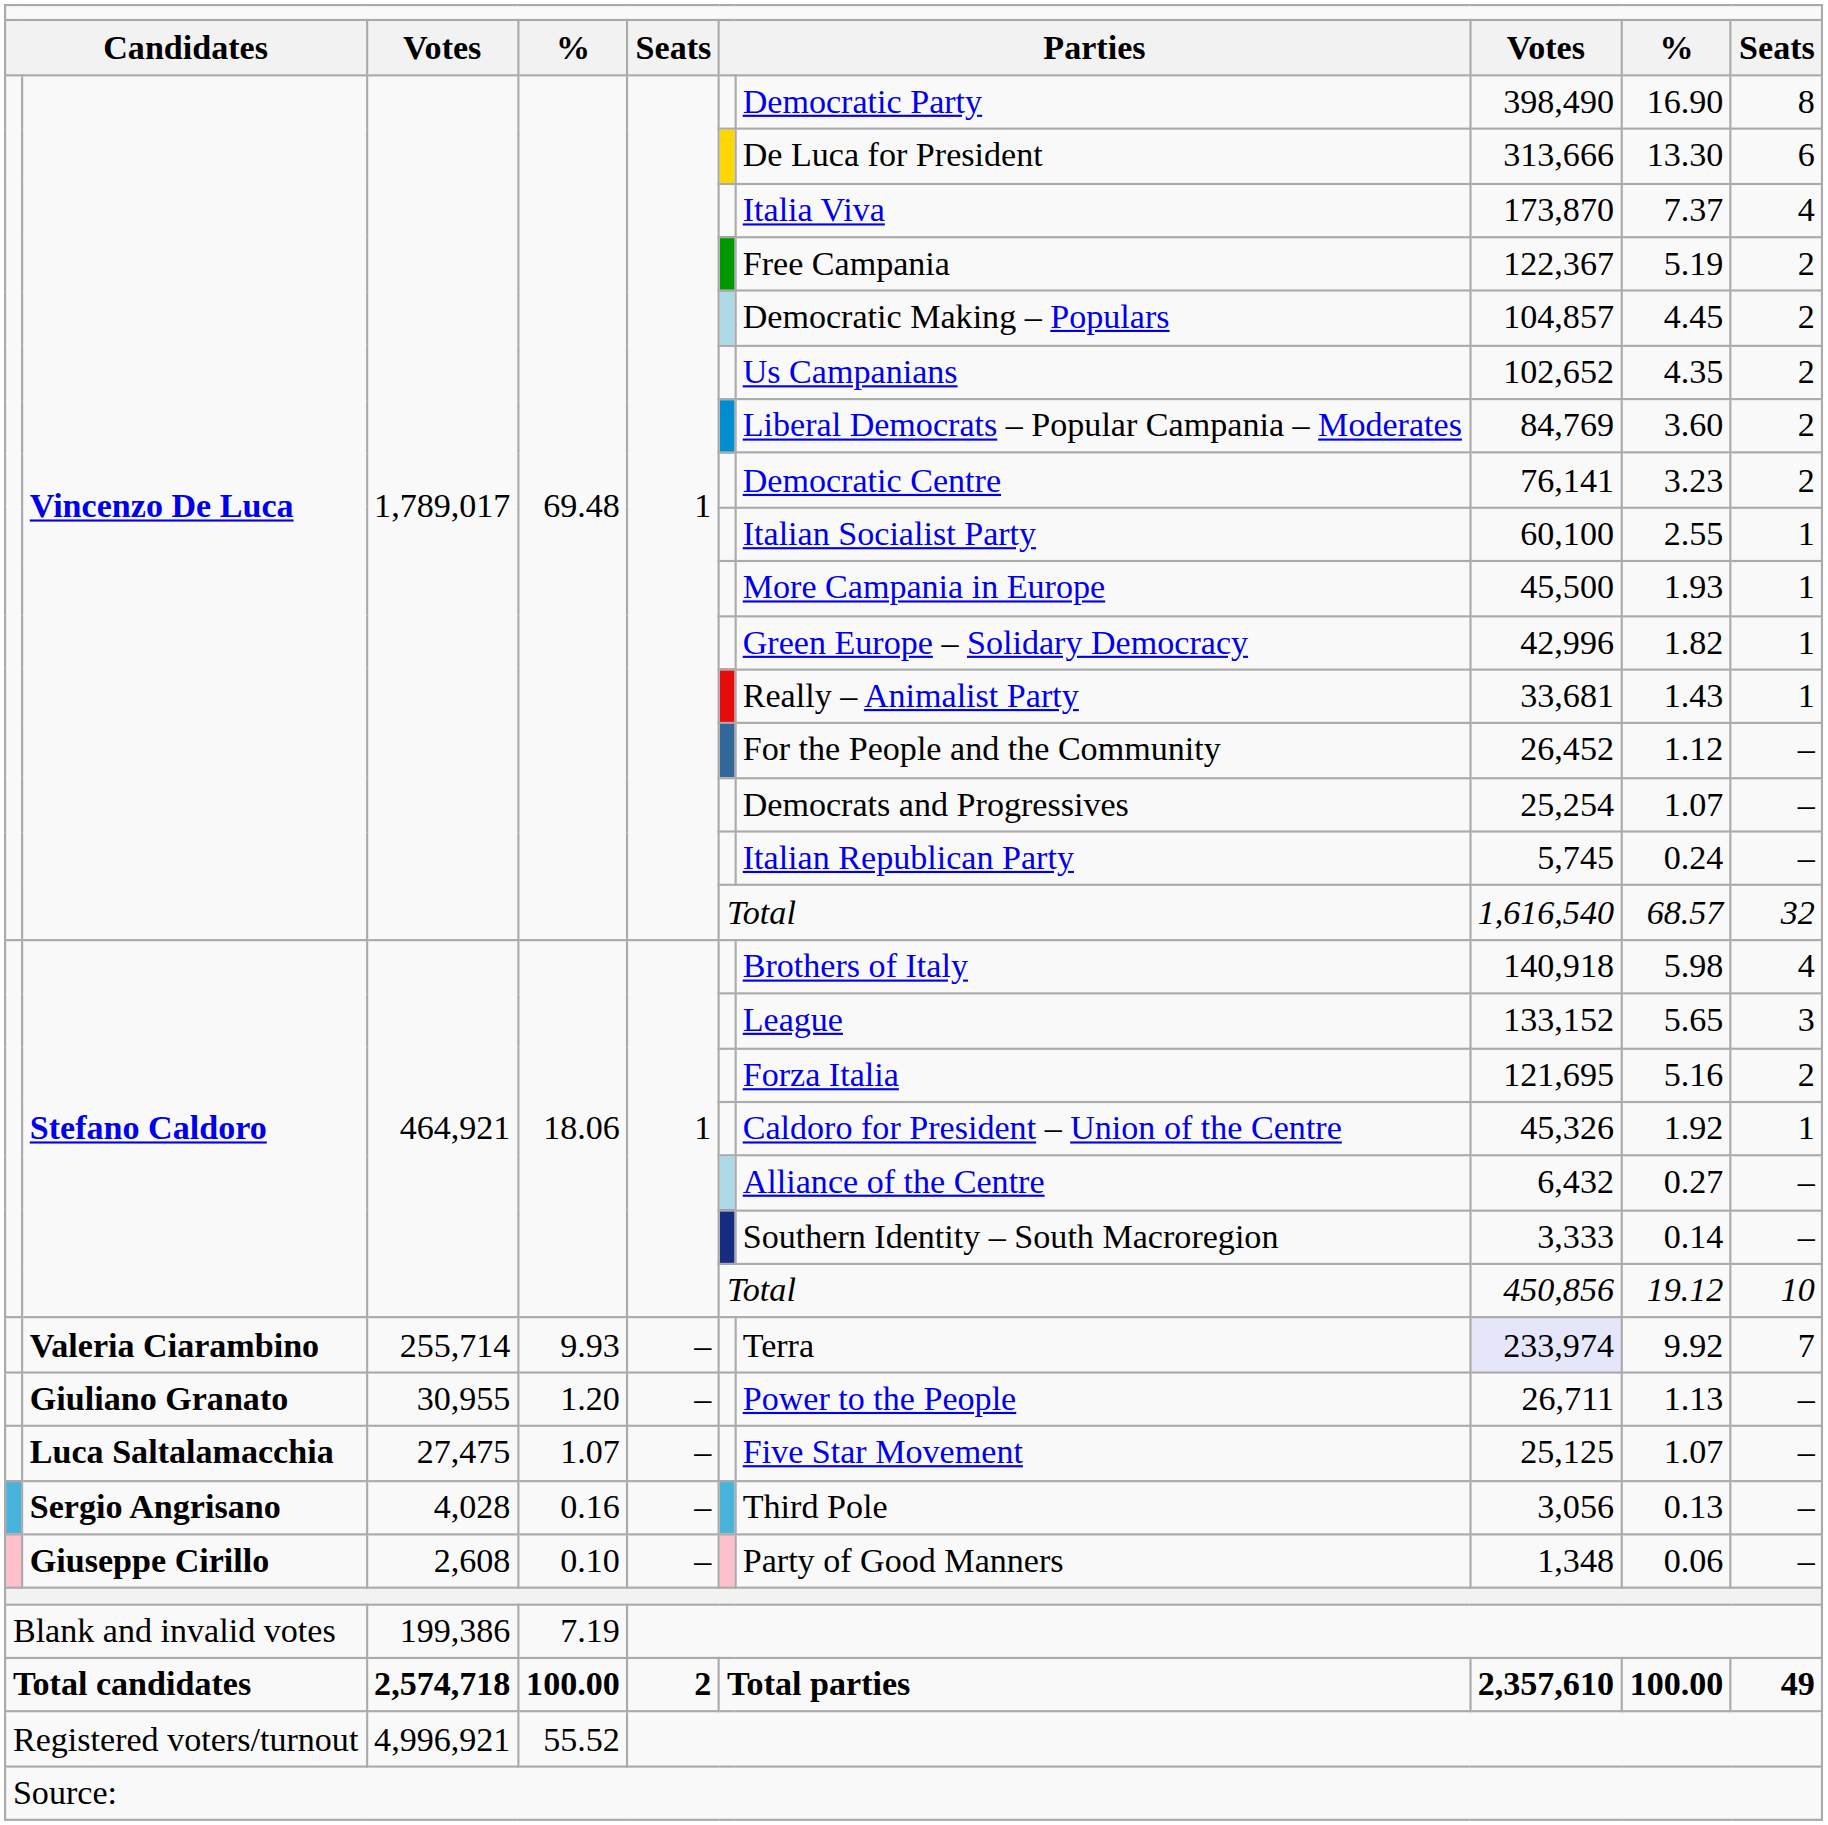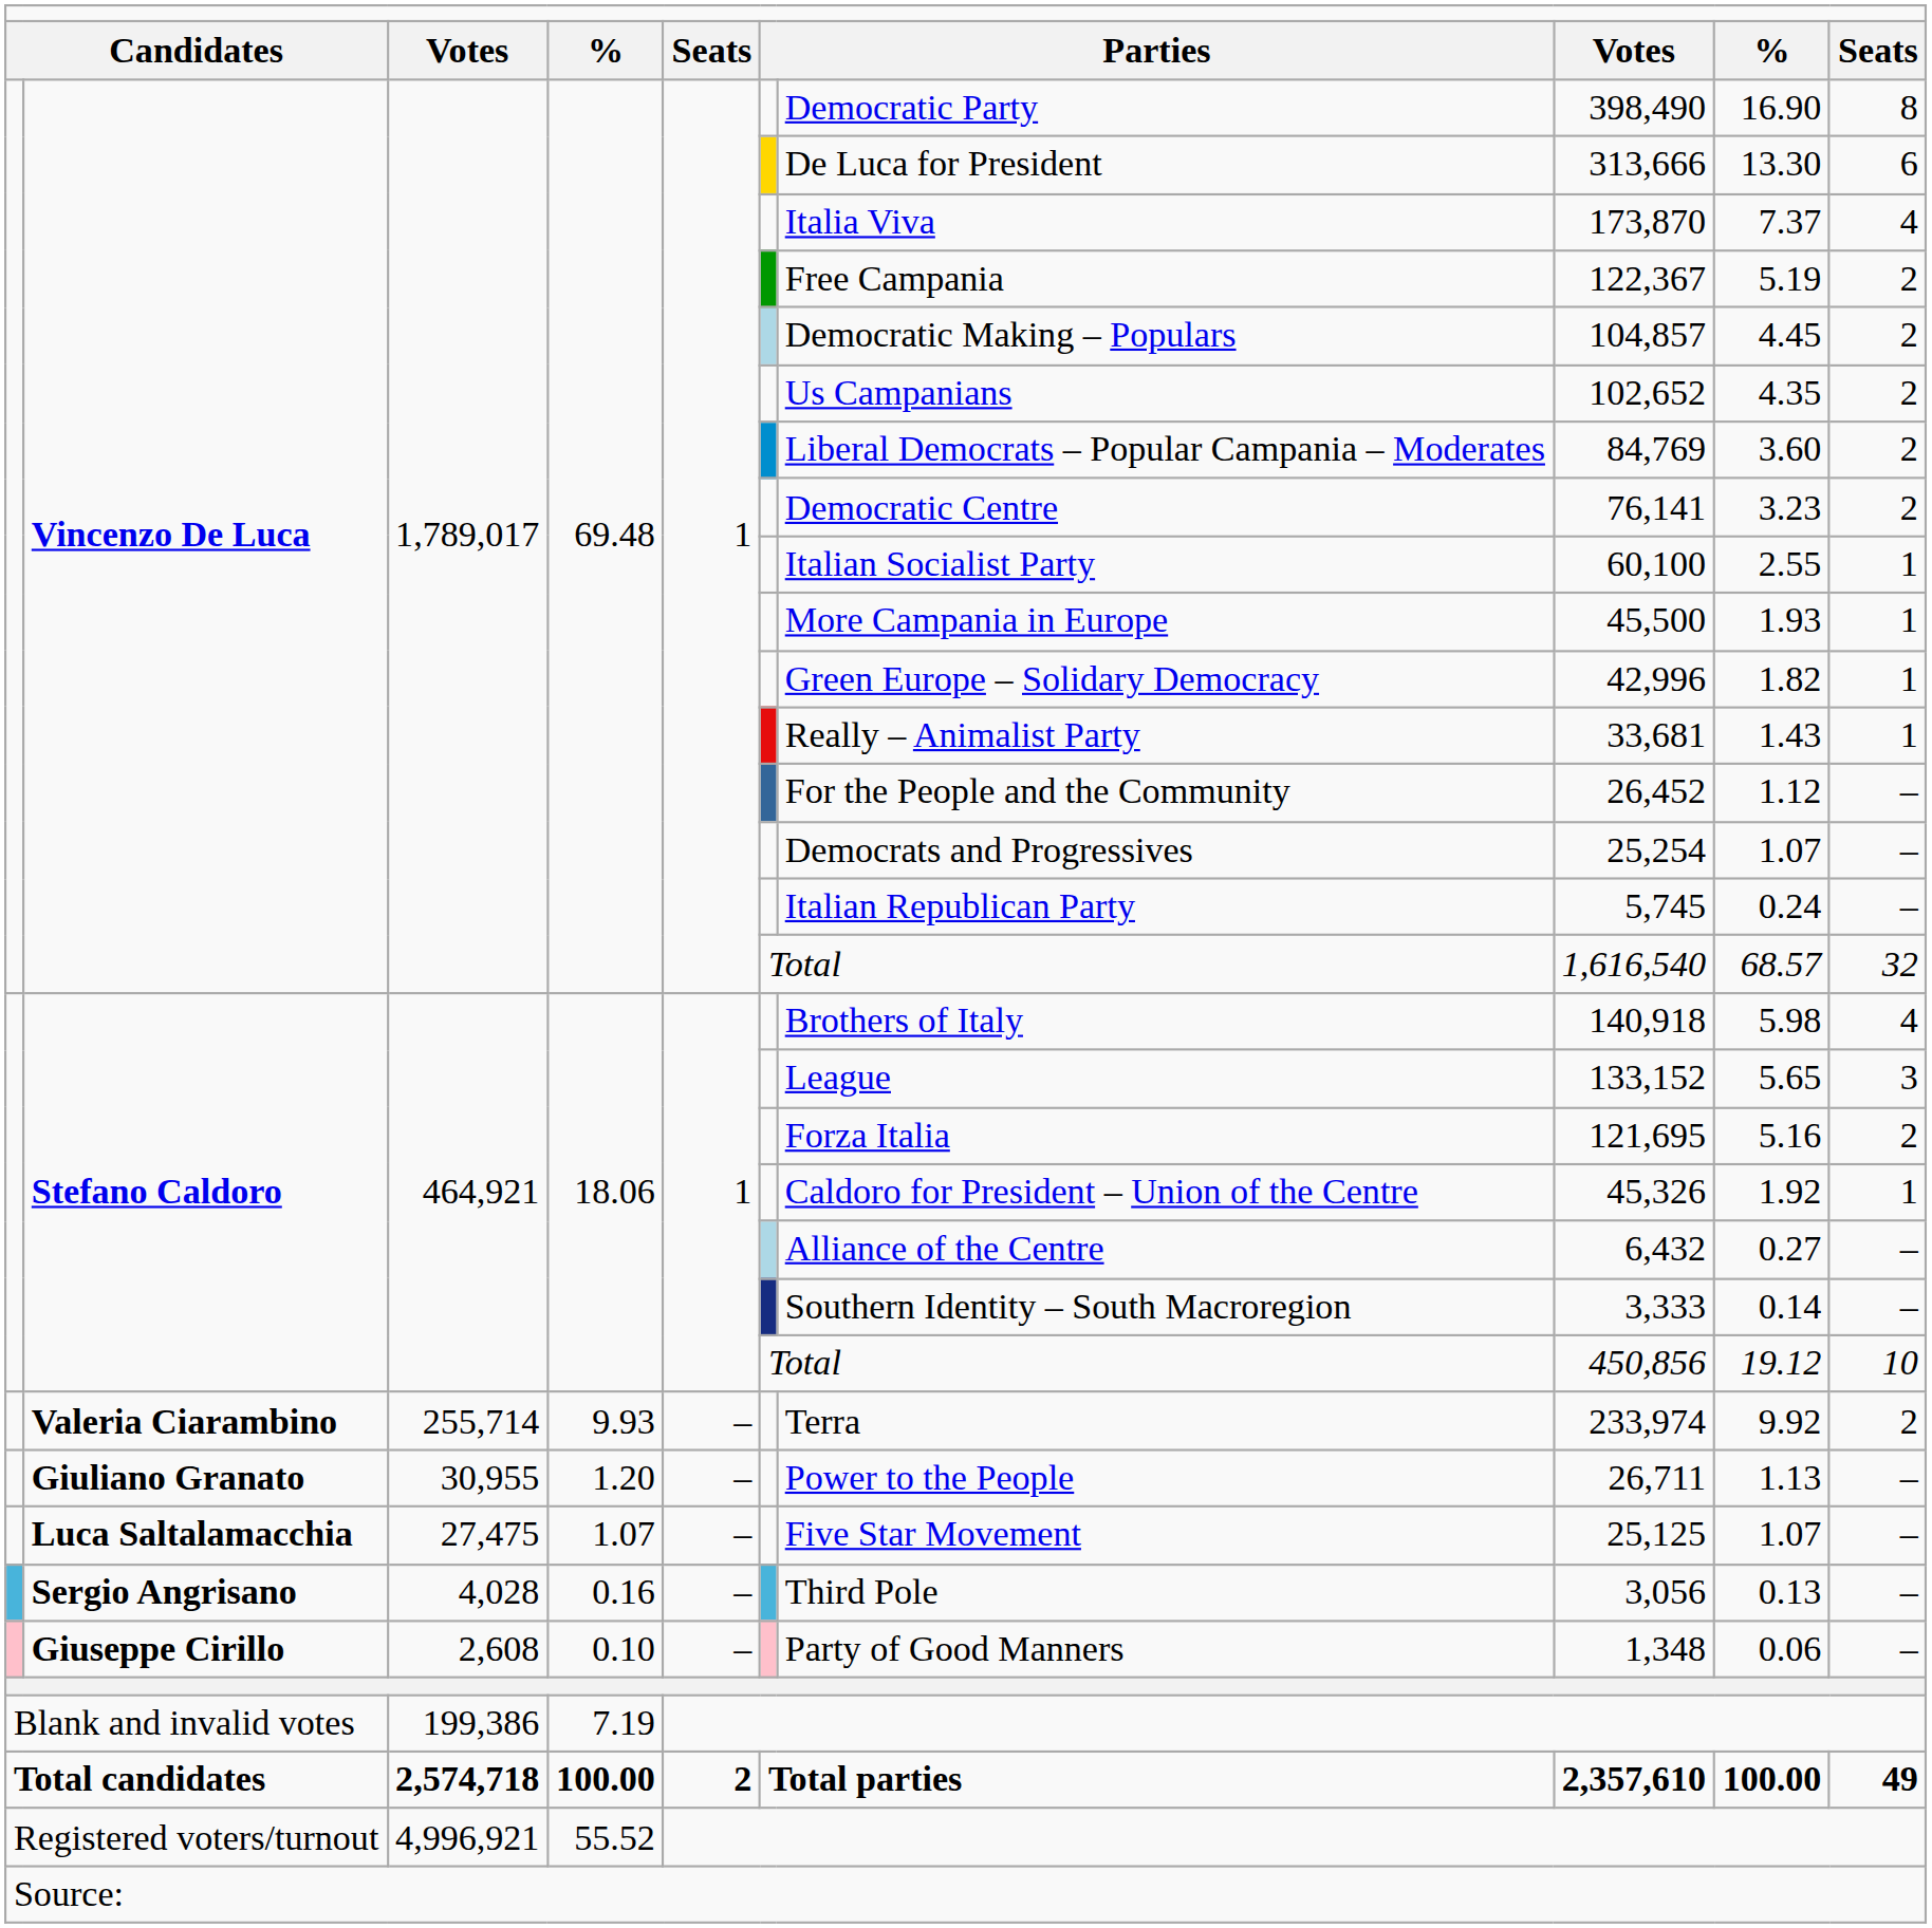Valeria Ciarambino | column 8: lavender background -> no background
Valeria Ciarambino | column 10: 7 -> 2
